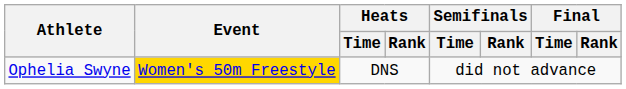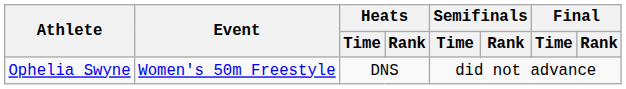Ophelia Swyne | Event: gold background -> no background
